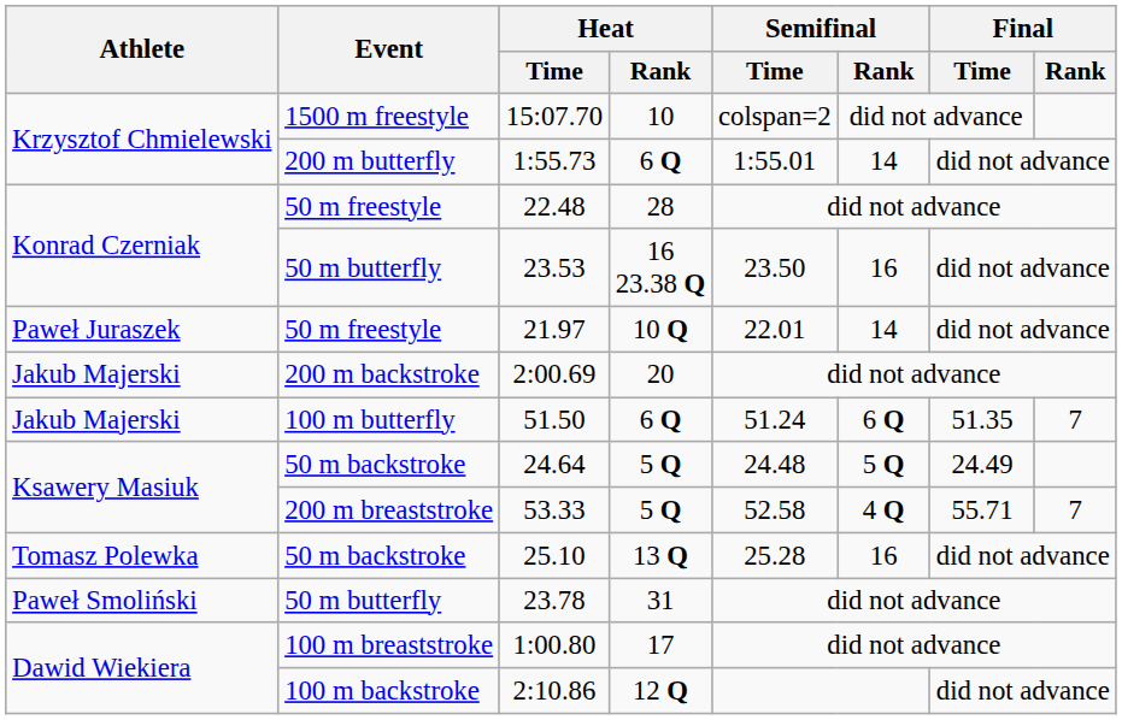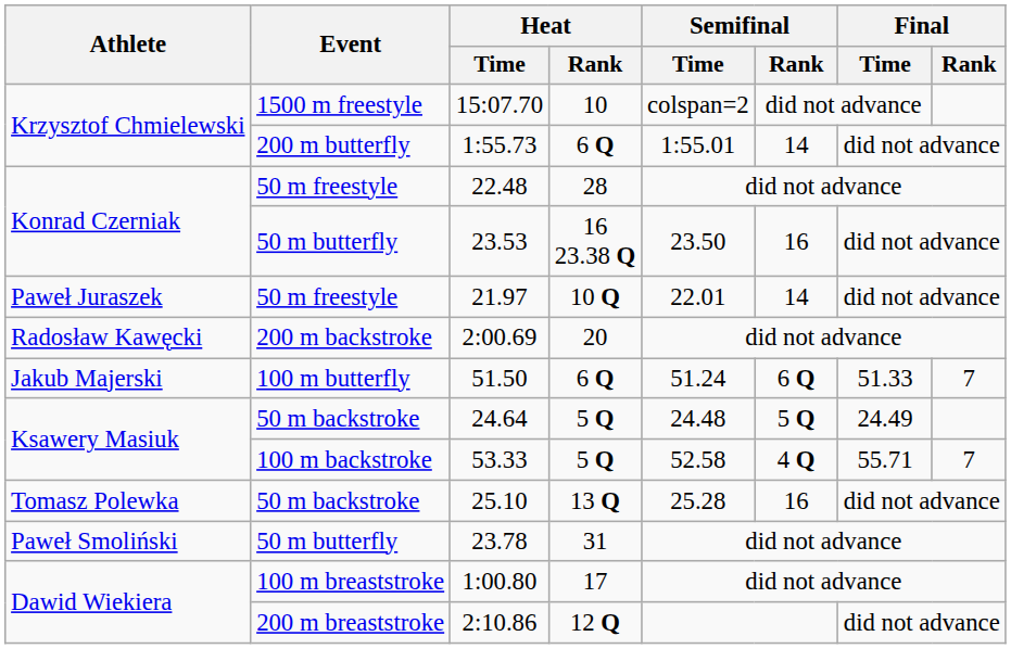2:00.69 | Athlete: Jakub Majerski -> Radosław Kawęcki
51.50 | Final / Time: 51.35 -> 51.33
53.33 | Event: 200 m breaststroke -> 100 m backstroke
2:10.86 | Event: 100 m backstroke -> 200 m breaststroke
